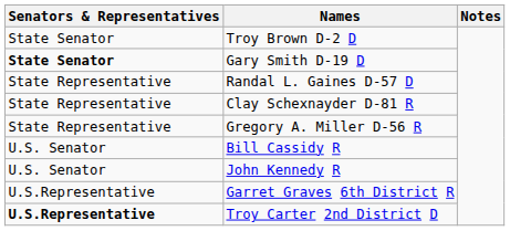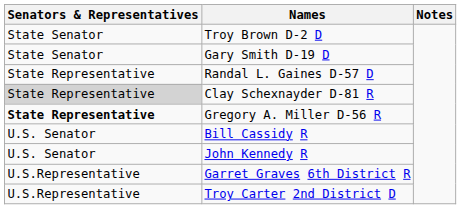Gary Smith D-19 D | Senators & Representatives: bold -> normal
Clay Schexnayder D-81 R | Senators & Representatives: no background -> lightgrey background
Gregory A. Miller D-56 R | Senators & Representatives: normal -> bold
Troy Carter 2nd District D | Senators & Representatives: bold -> normal
